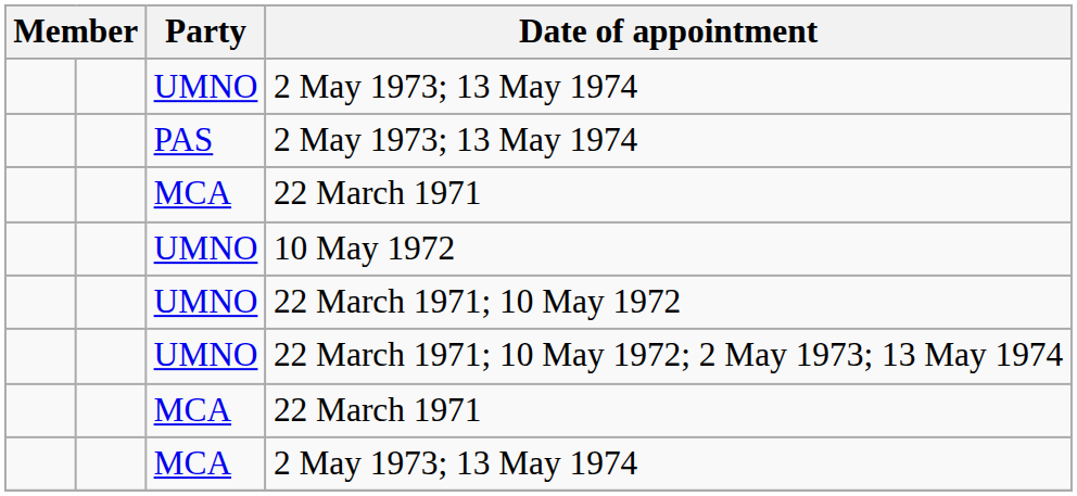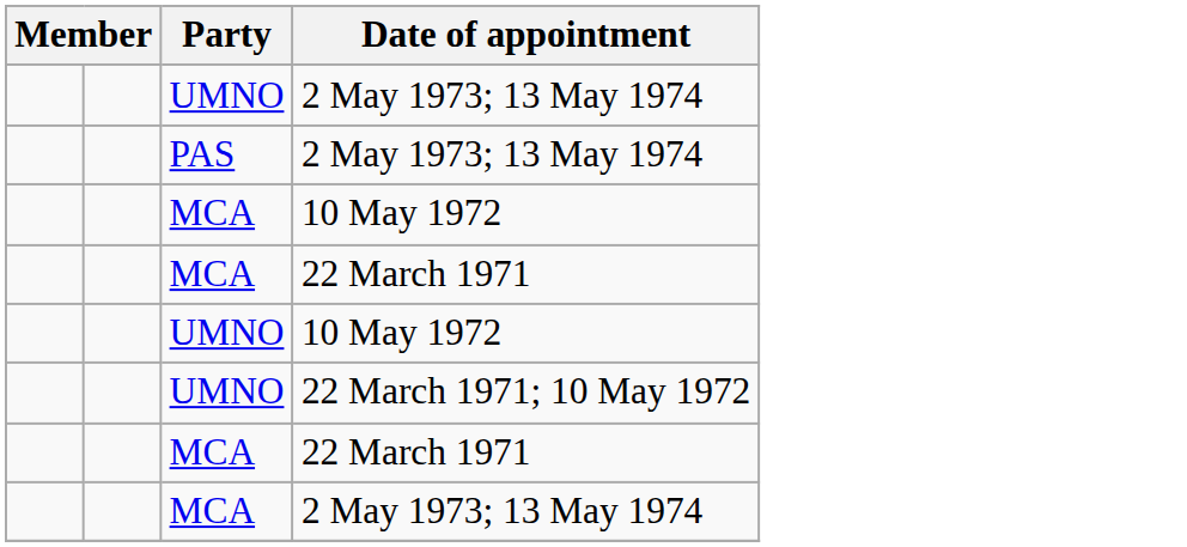+ row: MCA | 10 May 1972
- row: UMNO | 22 March 1971; 10 May 1972; 2 May 1973; 13 May 1974
